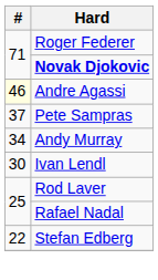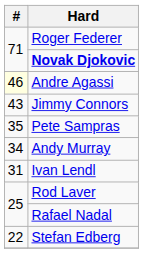+ row: 43 | Jimmy Connors
Pete Sampras | #: 37 -> 35
Ivan Lendl | #: 30 -> 31
